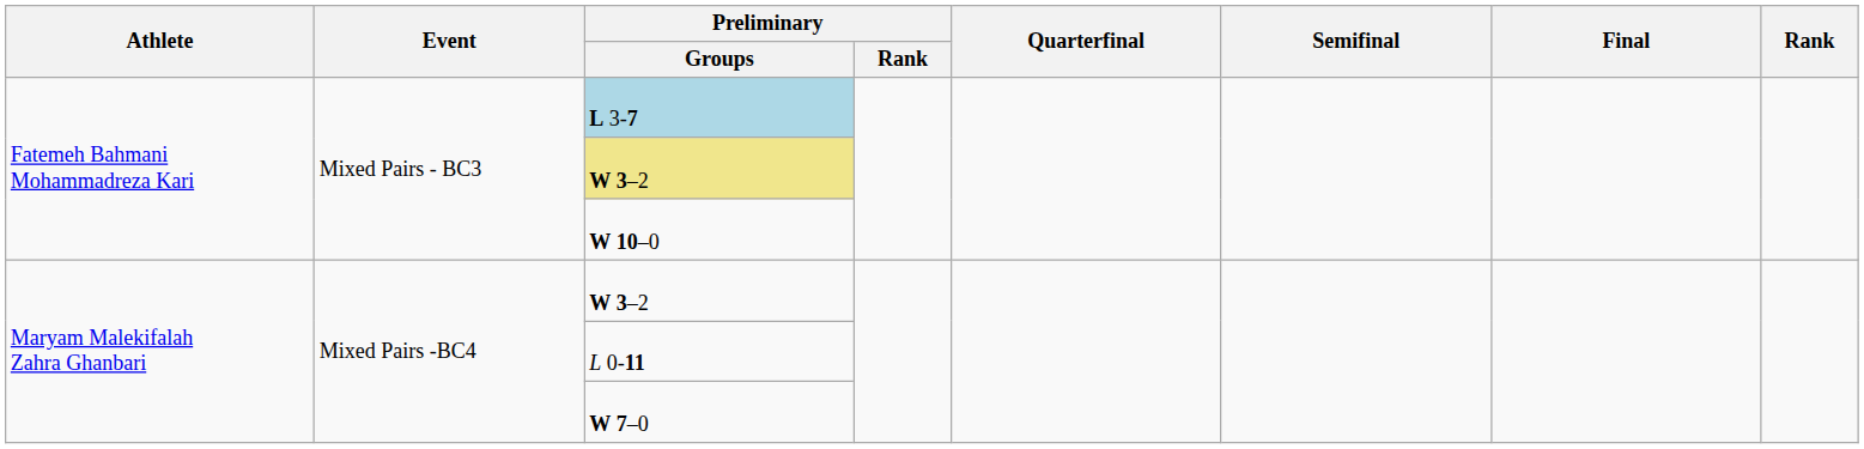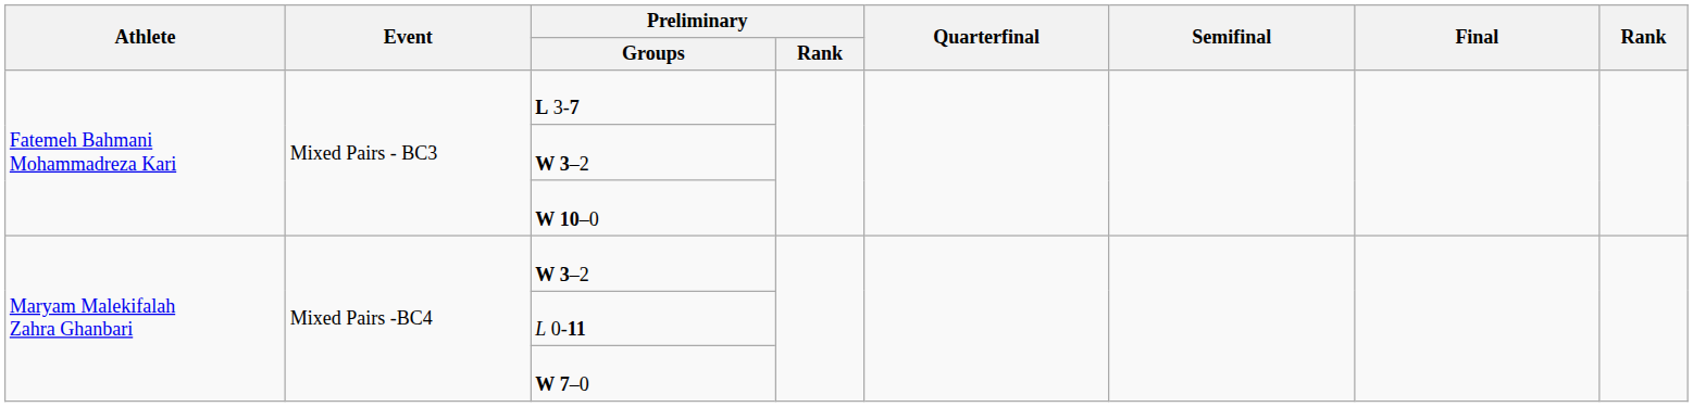L 3-7 | Preliminary / Groups: lightblue background -> no background
Fatemeh Bahmani Mohammadreza Kari / W 3–2 | Preliminary / Groups: khaki background -> no background
